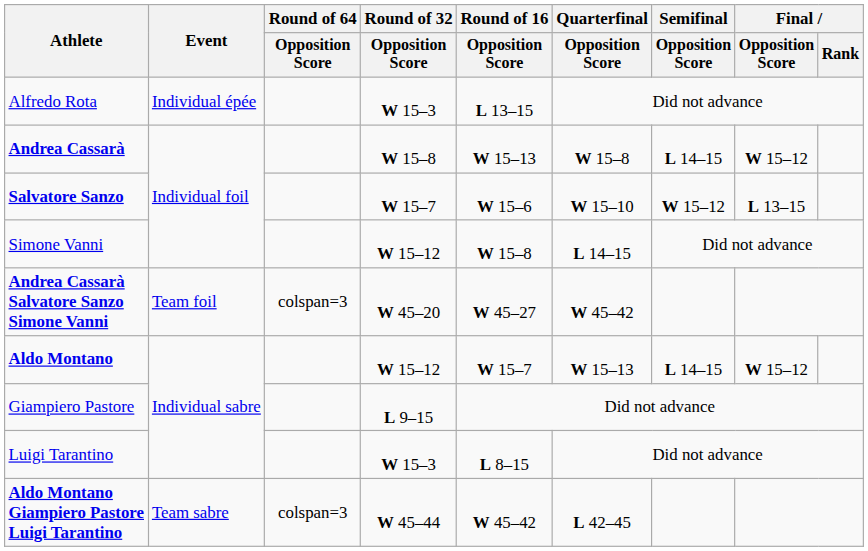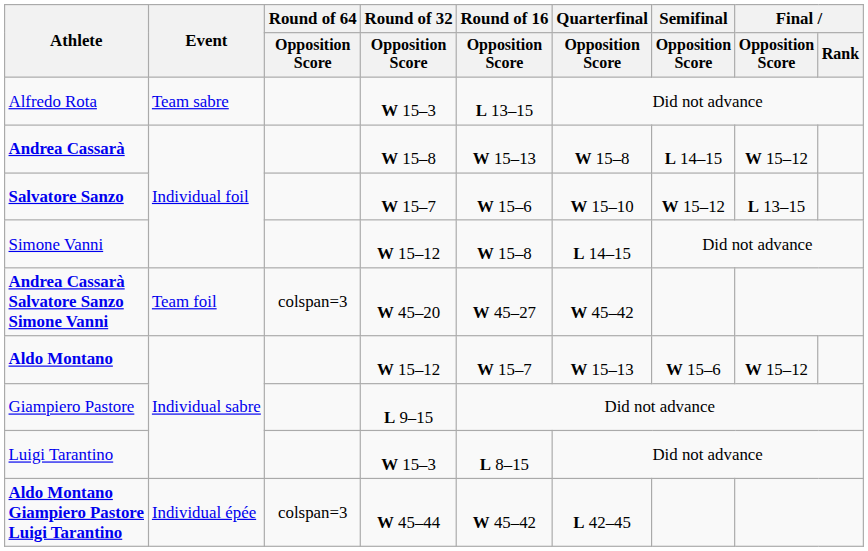Alfredo Rota | Event: Individual épée -> Team sabre
Aldo Montano | Semifinal / Opposition Score: L 14–15 -> W 15–6
Aldo Montano Giampiero Pastore Luigi Tarantino | Event: Team sabre -> Individual épée
